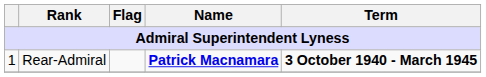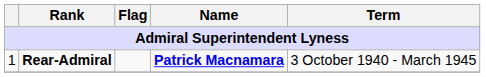1 | Rank: normal -> bold
1 | Term: bold -> normal
